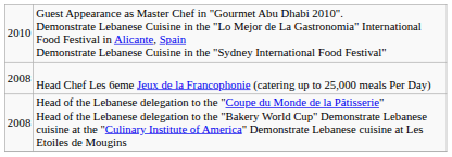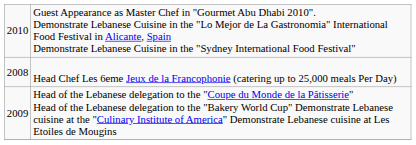row 3 | column 1: 2008 -> 2009
